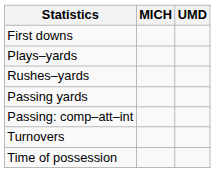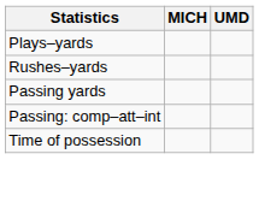- row: First downs
- row: Turnovers
